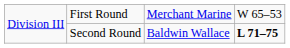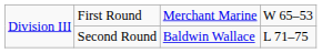Division III / Second Round | column 4: bold -> normal
